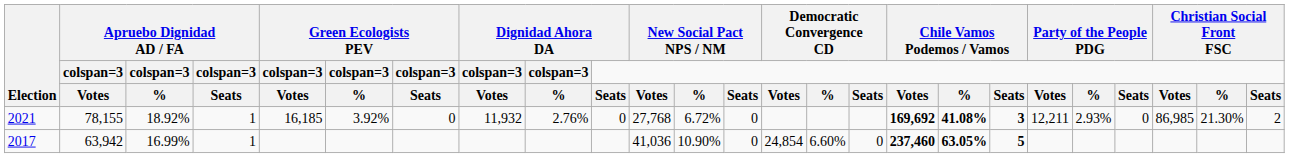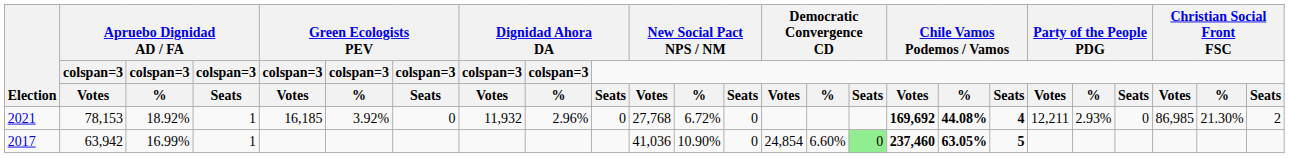2021 | Apruebo Dignidad AD / FA / colspan=3 / Votes: 78,155 -> 78,153
2021 | Dignidad Ahora DA / colspan=3 / %: 2.76% -> 2.96%
2021 | Chile Vamos Podemos / Vamos / %: 41.08% -> 44.08%
2021 | Chile Vamos Podemos / Vamos / Seats: 3 -> 4
2017 | Democratic Convergence CD / Seats: no background -> lightgreen background
